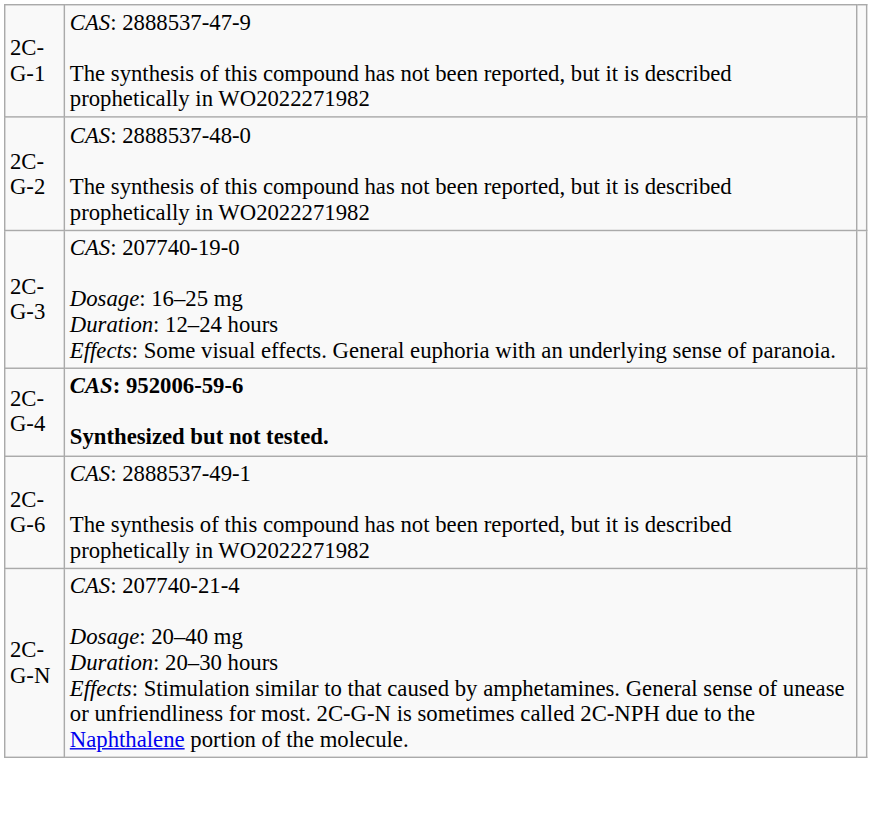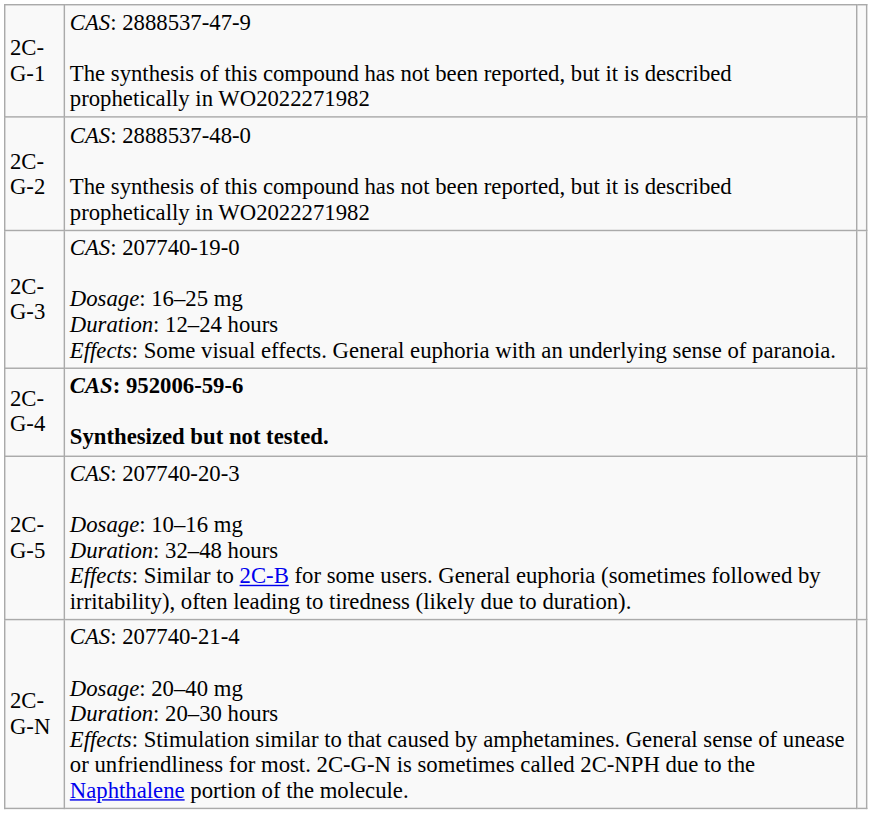+ row: 2C-G-5 | CAS: 207740-20-3 Dosage: 10–16 mg Duration: 32–48 hours Effects: Similar to 2C-B for some users. General euphoria (sometimes followed by irritability), often leading to tiredness (likely due to duration).
- row: 2C-G-6 | CAS: 2888537-49-1 The synthesis of this compound has not been reported, but it is described prophetically in WO2022271982
